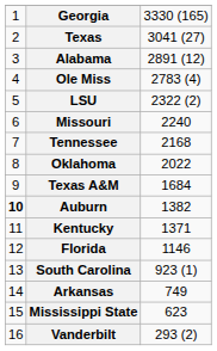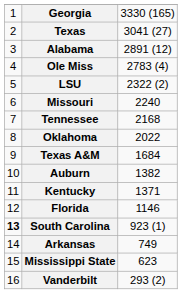Auburn | column 1: bold -> normal
South Carolina | column 1: normal -> bold
